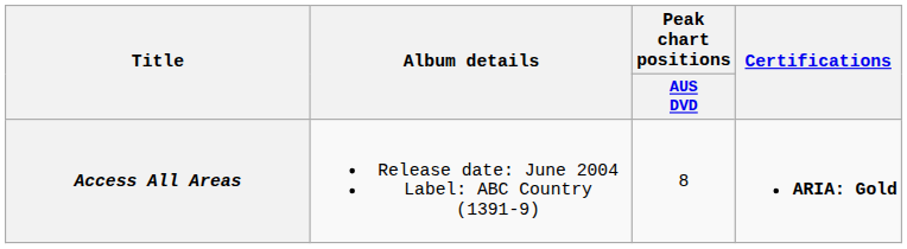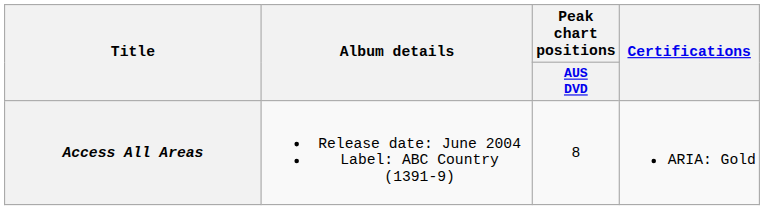row 3 | Certifications: bold -> normal
